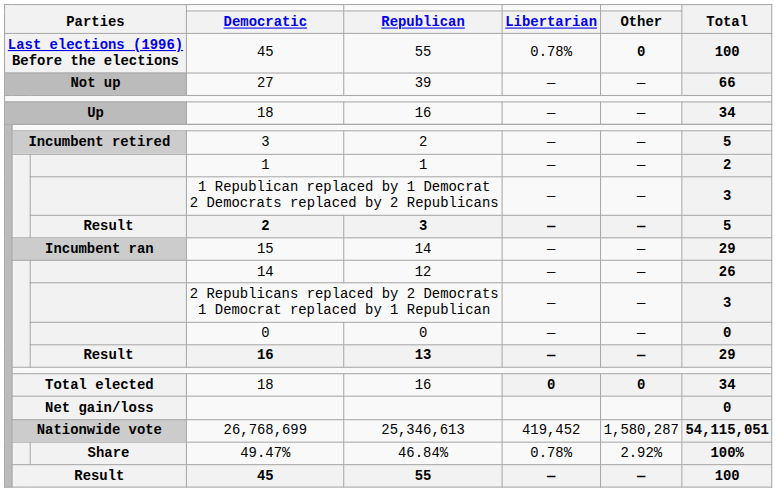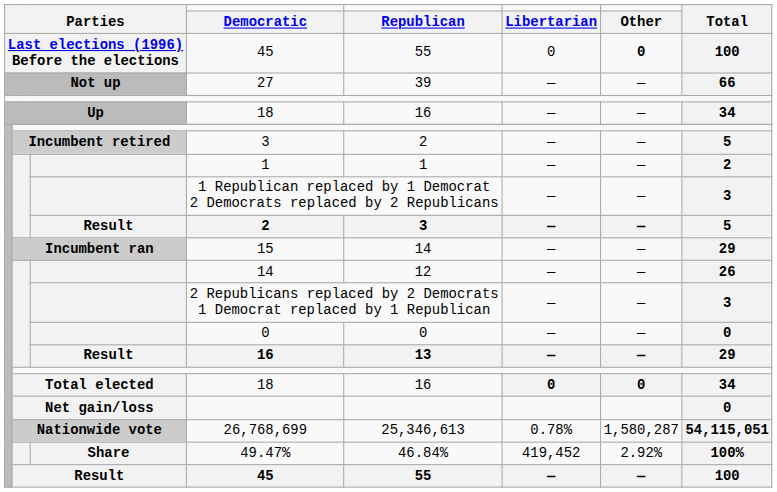Last elections (1996) Before the elections / 45 | Libertarian: 0.78% -> 0
26,768,699 | Libertarian: 419,452 -> 0.78%
49.47% | Libertarian: 0.78% -> 419,452
